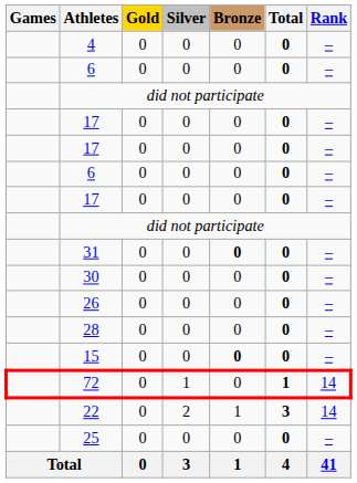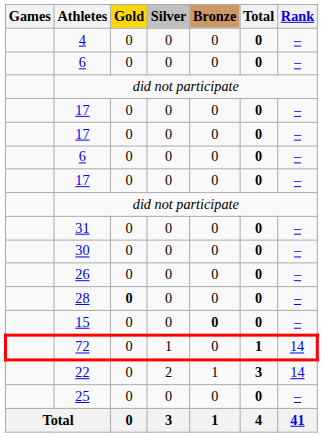31 | Bronze: bold -> normal
28 | Gold: normal -> bold
